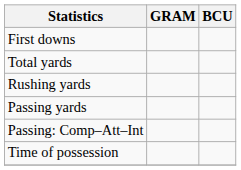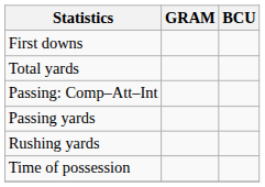rows swapped: Rushing yards <-> Passing: Comp–Att–Int
